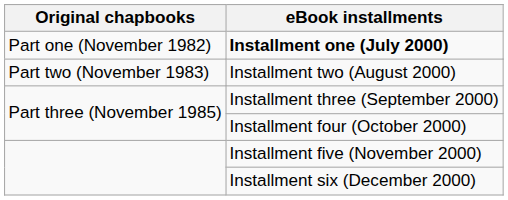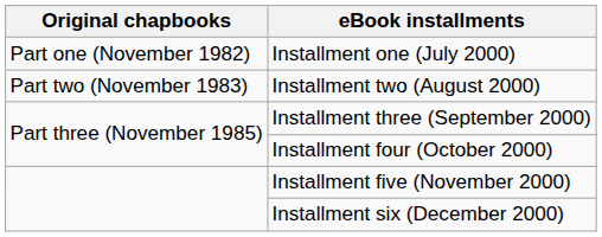row 2 | eBook installments: bold -> normal
